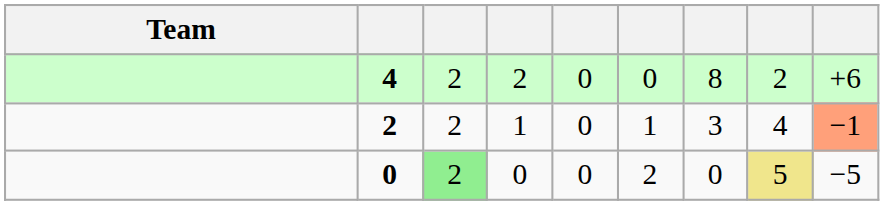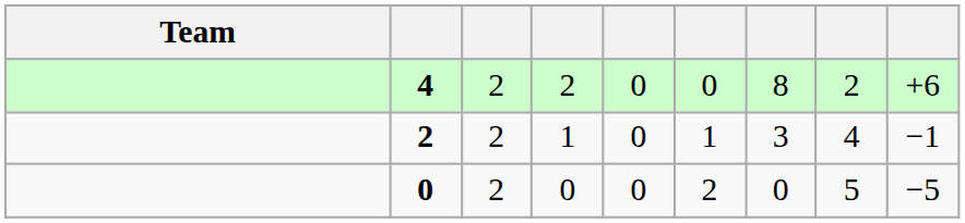row 3 | column 9: lightsalmon background -> no background
row 4 | column 3: lightgreen background -> no background
row 4 | column 8: khaki background -> no background
